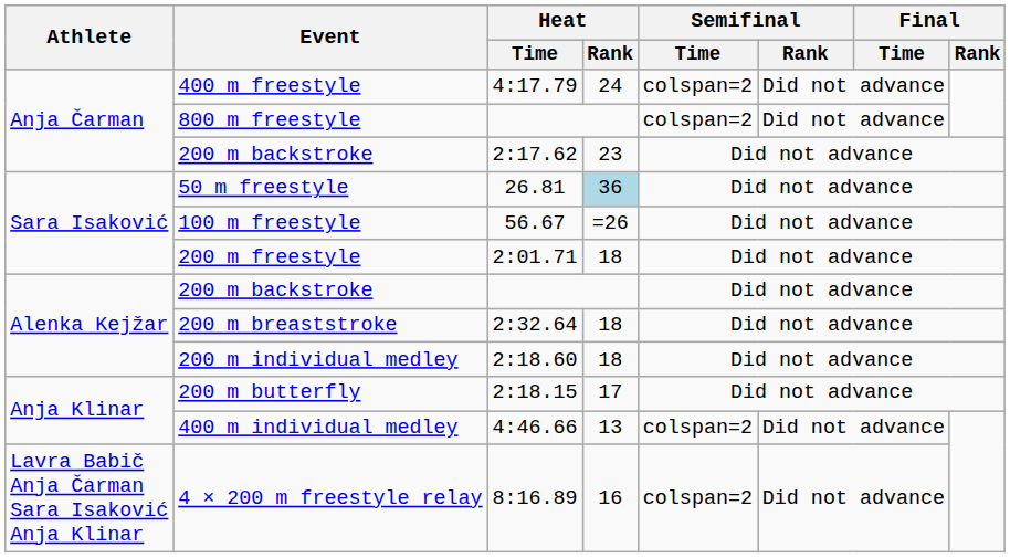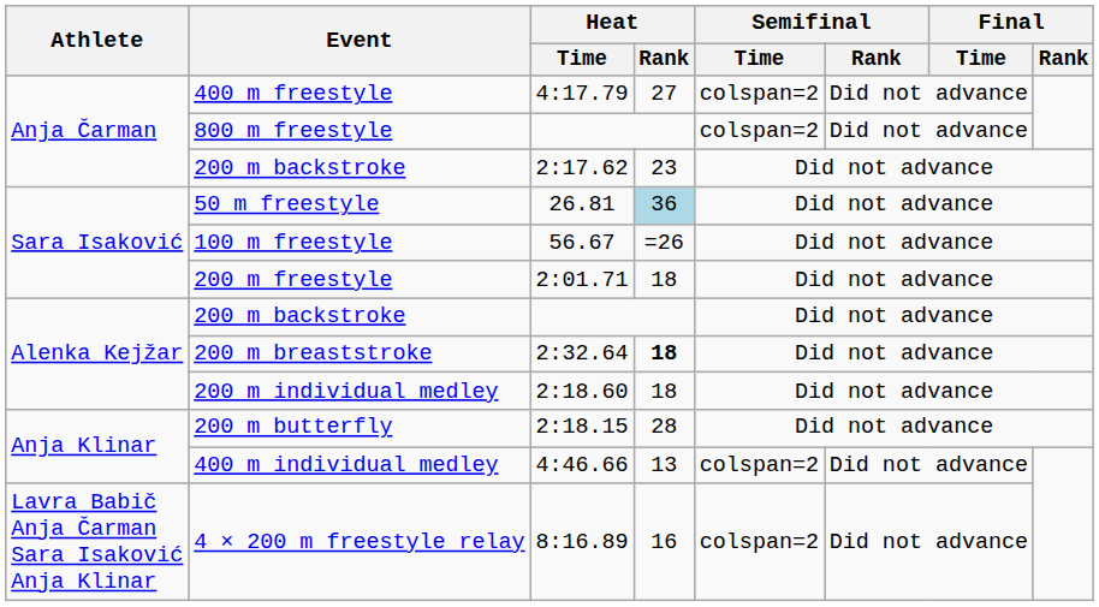400 m freestyle | Heat / Rank: 24 -> 27
200 m breaststroke | Heat / Rank: normal -> bold
200 m butterfly | Heat / Rank: 17 -> 28
